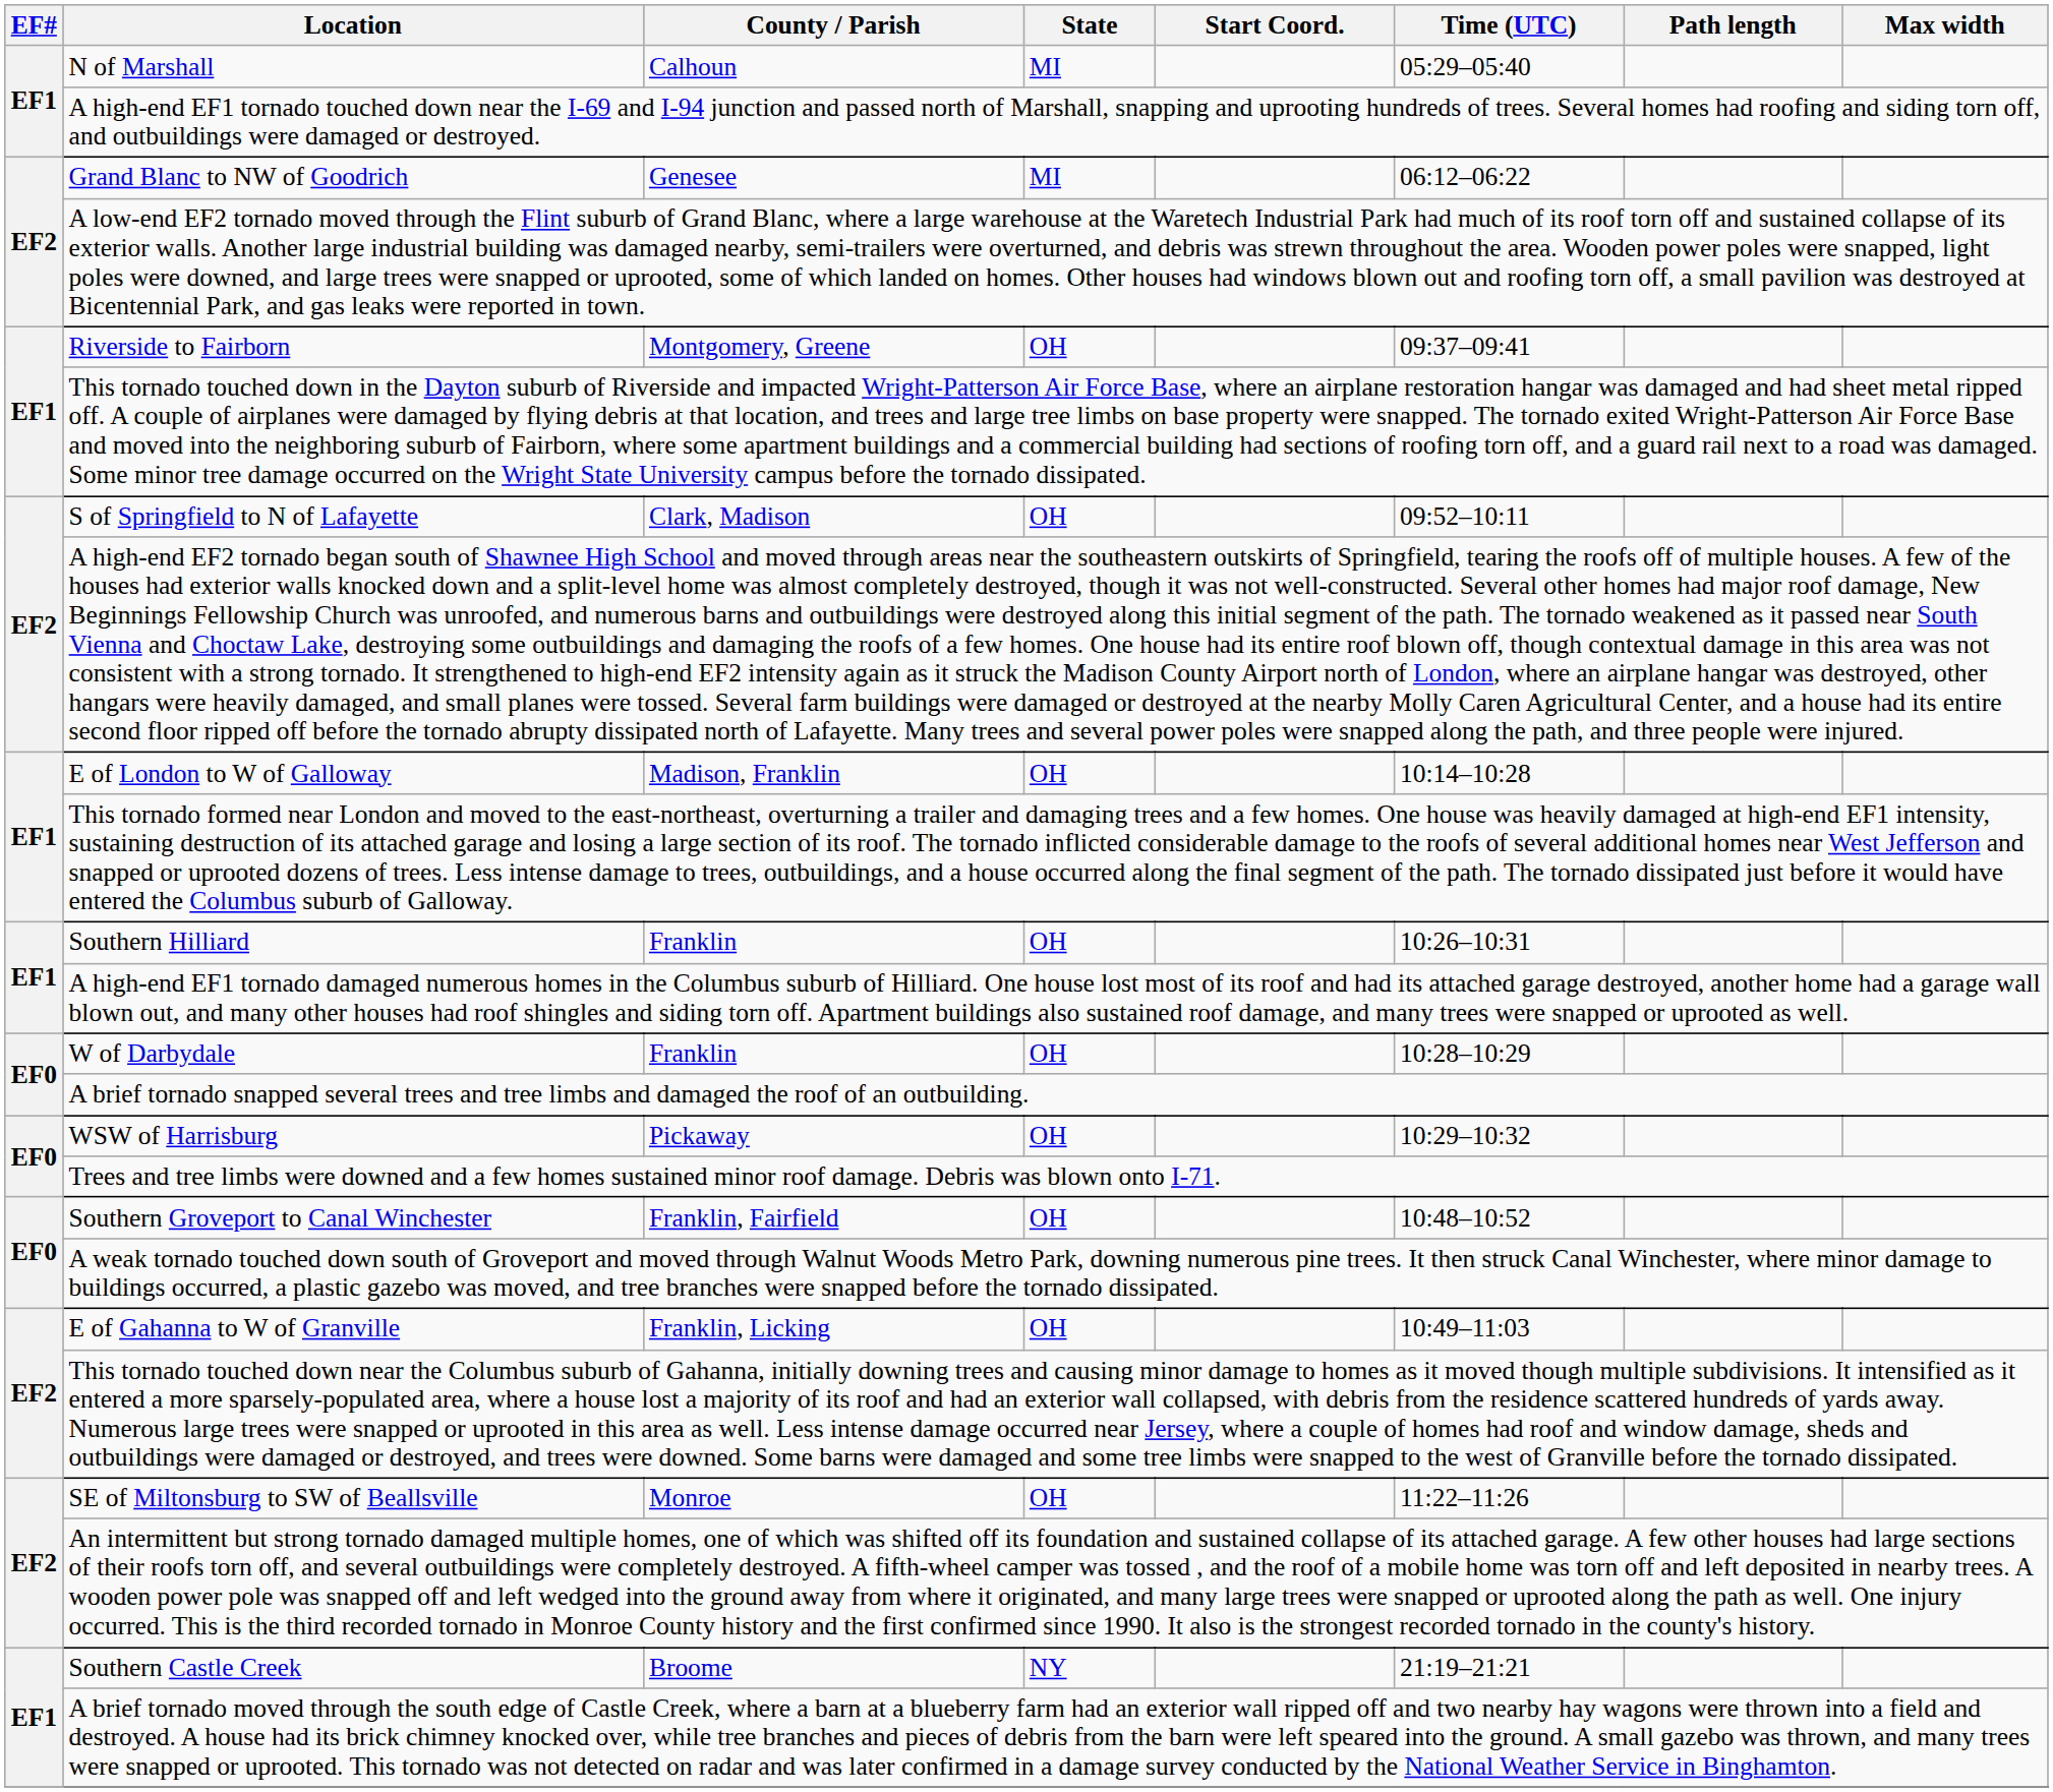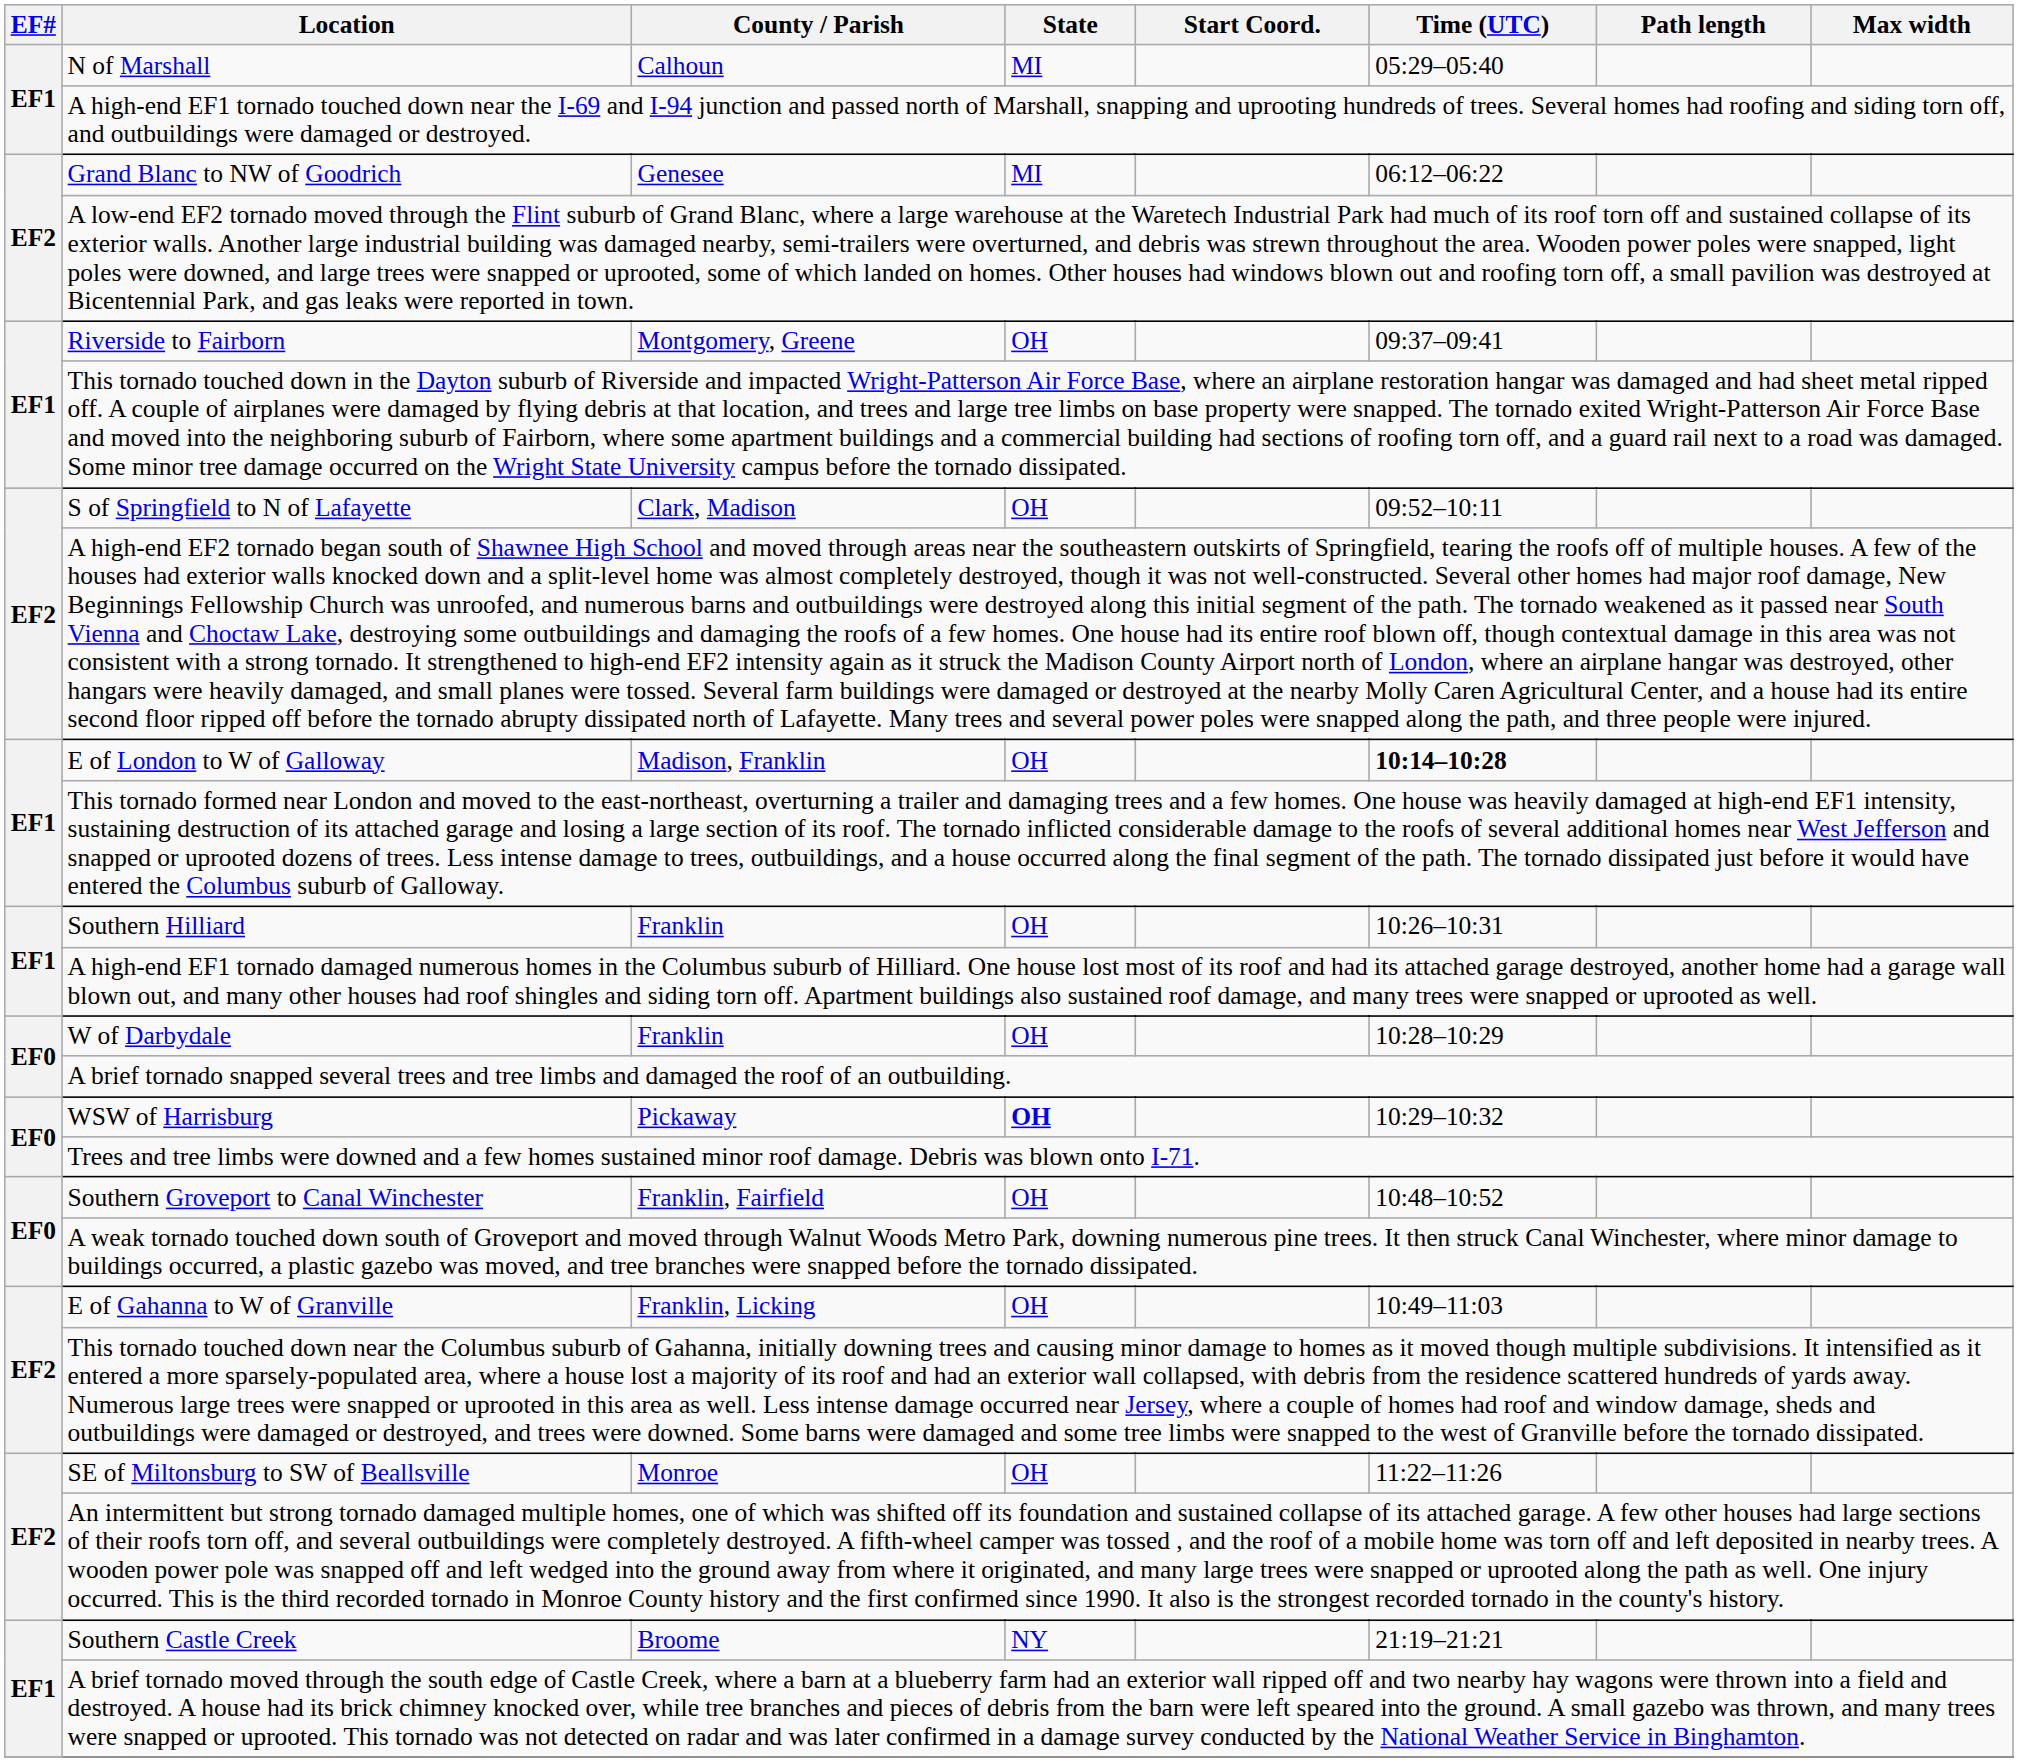E of London to W of Galloway | Time (UTC): normal -> bold
WSW of Harrisburg | State: normal -> bold
